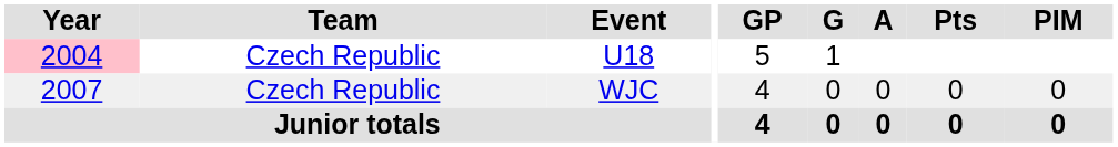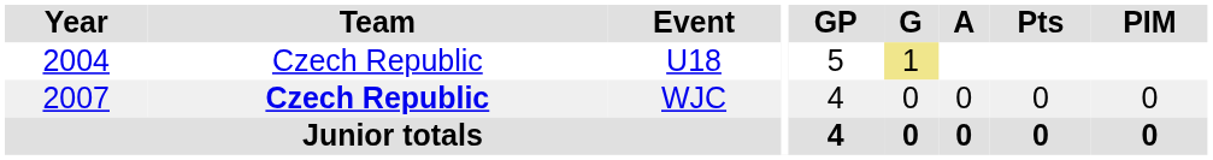U18 | Year: pink background -> no background
U18 | G: no background -> khaki background
WJC | Team: normal -> bold
